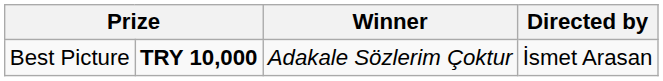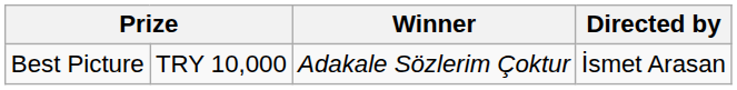Best Picture | column 2: bold -> normal
